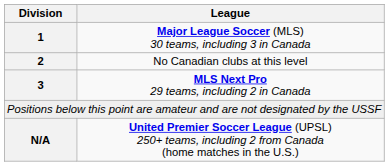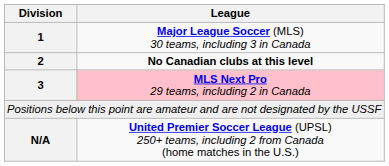No Canadian clubs at this level | League: normal -> bold
MLS Next Pro 29 teams, including 2 in Canada | League: no background -> pink background
